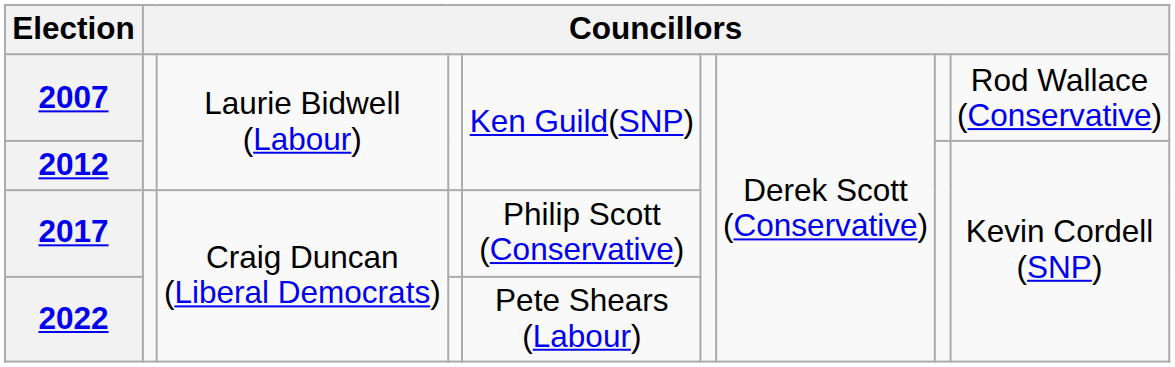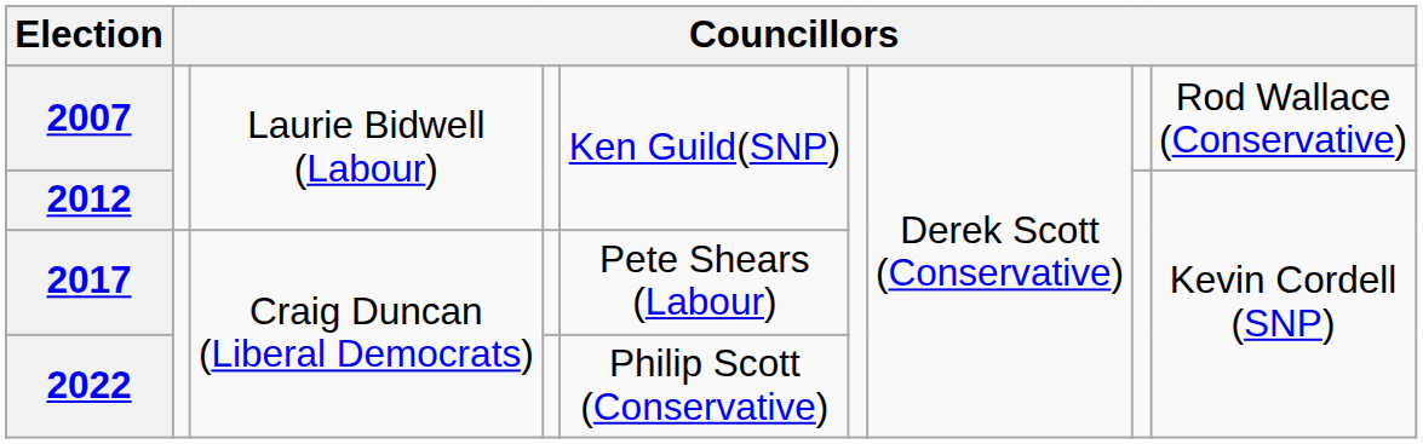2017 | column 5: Philip Scott (Conservative) -> Pete Shears (Labour)
2022 | column 5: Pete Shears (Labour) -> Philip Scott (Conservative)
